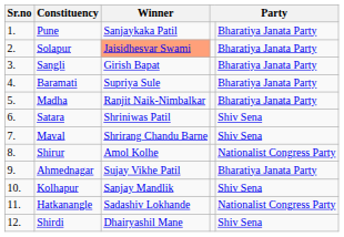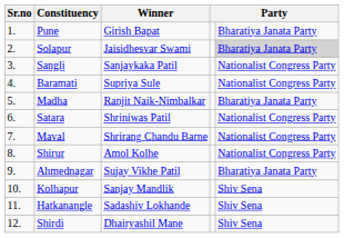Pune | Winner: Sanjaykaka Patil -> Girish Bapat
Solapur | Winner: lightsalmon background -> no background
Solapur | column 5: no background -> lightgrey background
Sangli | Winner: Girish Bapat -> Sanjaykaka Patil
Sangli | column 5: Bharatiya Janata Party -> Nationalist Congress Party
Baramati | column 5: Bharatiya Janata Party -> Nationalist Congress Party
Satara | column 5: Shiv Sena -> Nationalist Congress Party
Maval | column 5: Shiv Sena -> Nationalist Congress Party
Hatkanangle | column 5: Nationalist Congress Party -> Shiv Sena
